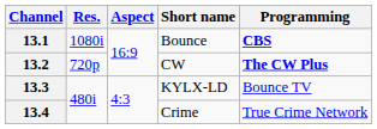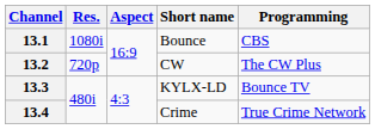13.1 | Programming: bold -> normal
13.2 | Programming: bold -> normal
